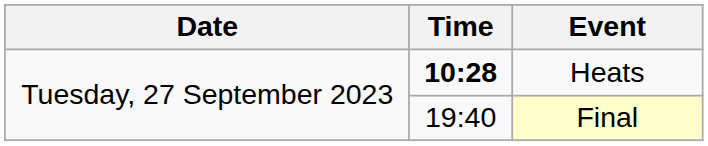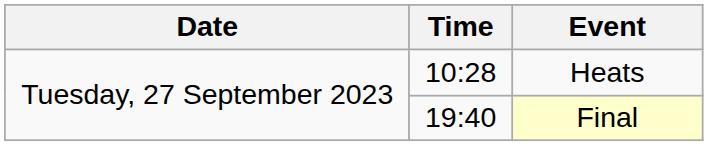Heats | Time: bold -> normal
